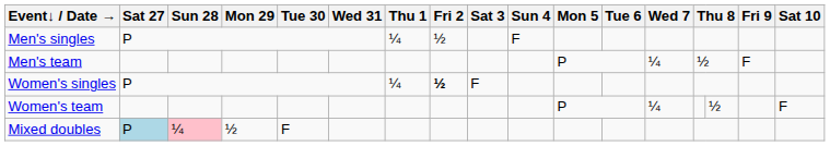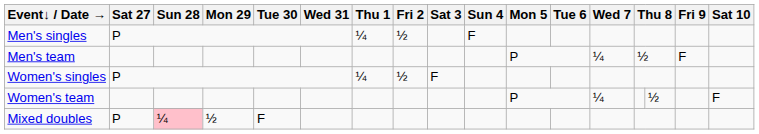Women's singles | Fri 2: bold -> normal
Mixed doubles | Sat 27: lightblue background -> no background
